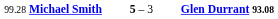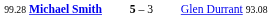99.28 Michael Smith | column 3: bold -> normal
